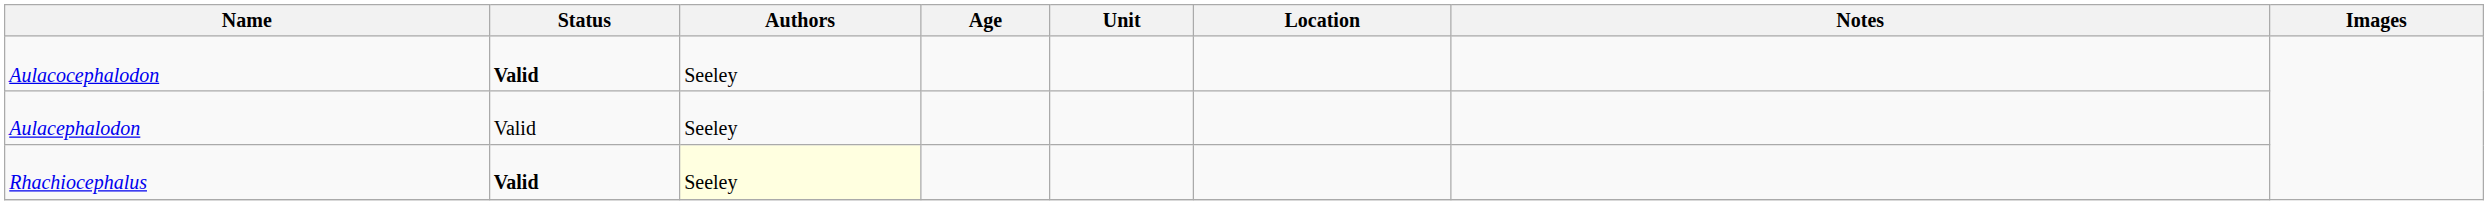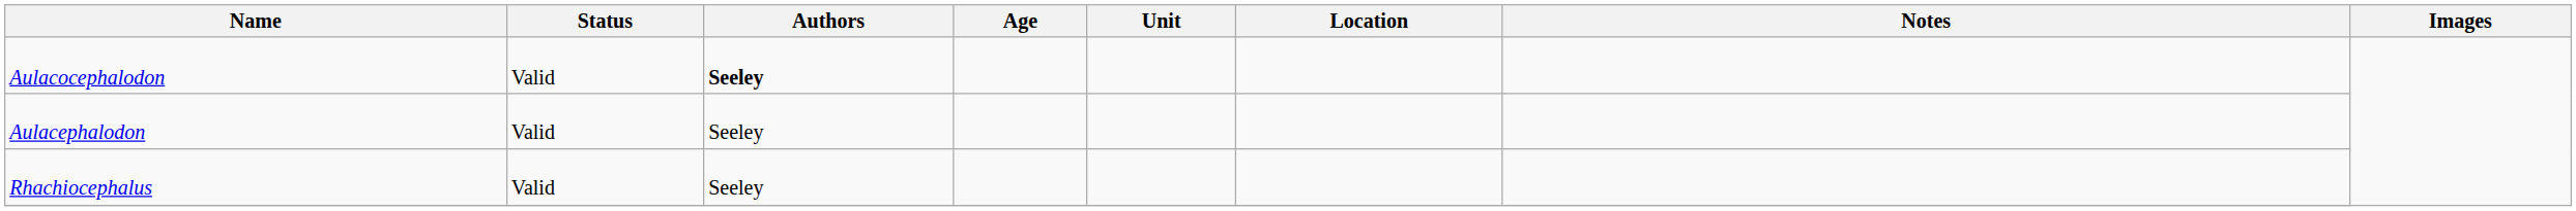Aulacocephalodon | Status: bold -> normal
Aulacocephalodon | Authors: normal -> bold
Rhachiocephalus | Status: bold -> normal
Rhachiocephalus | Authors: lightyellow background -> no background
